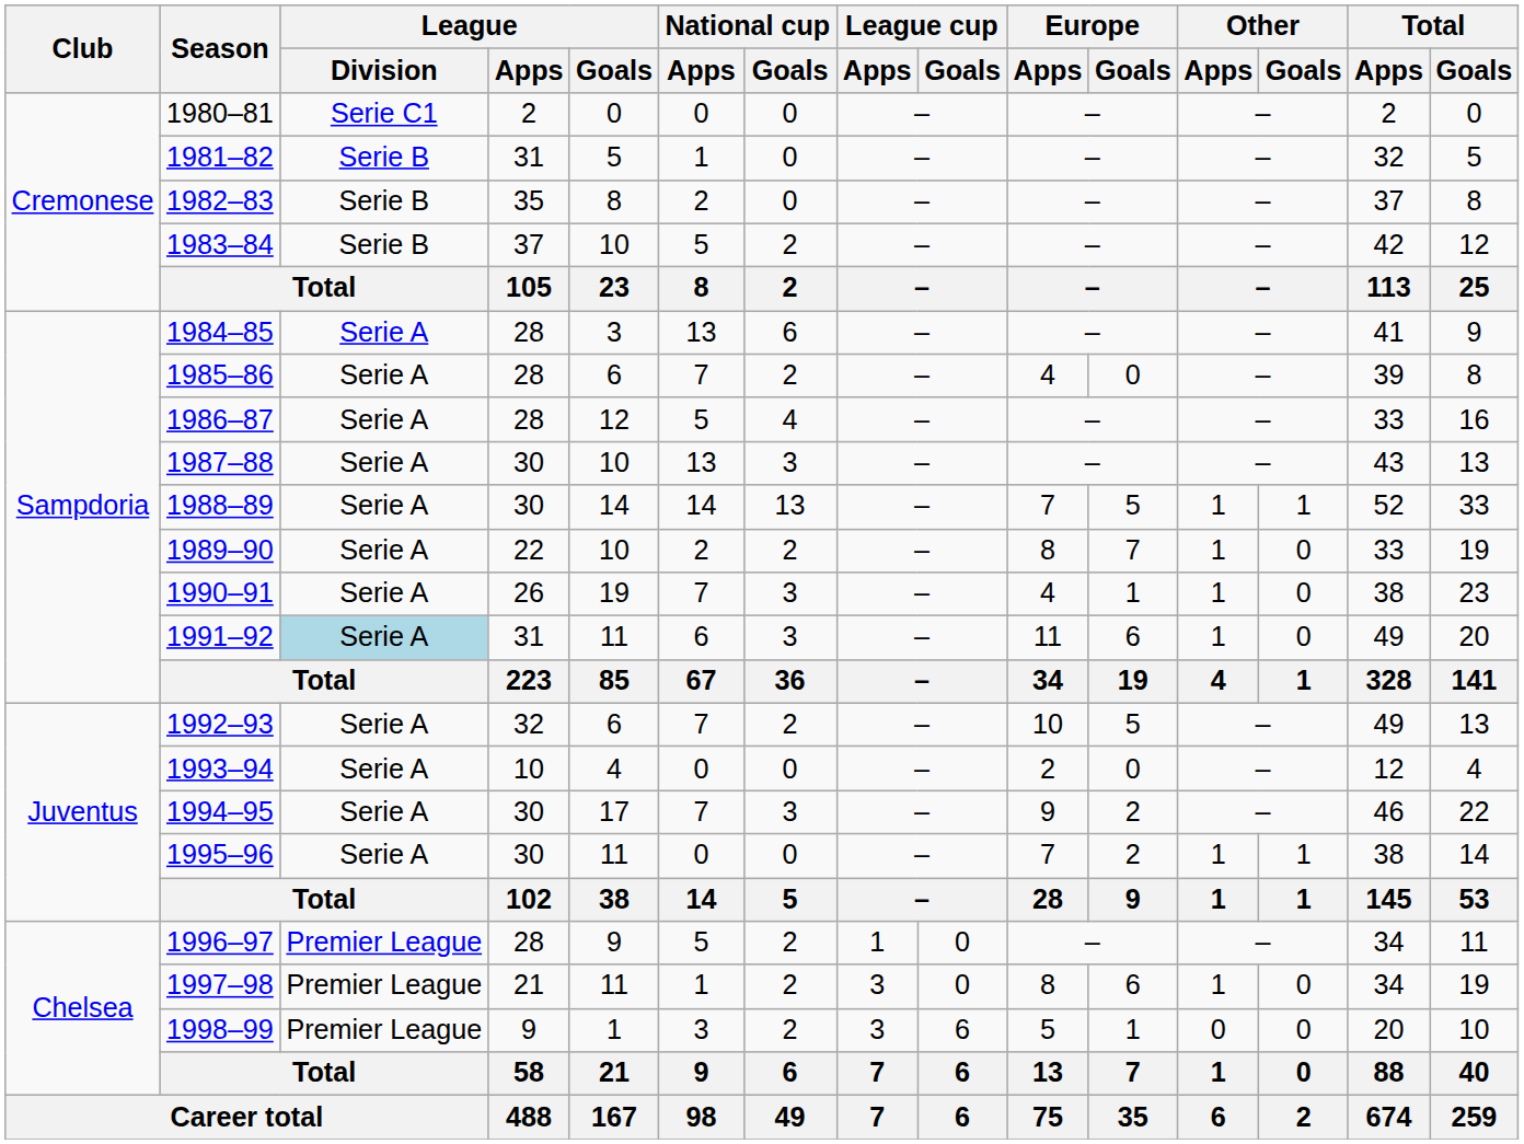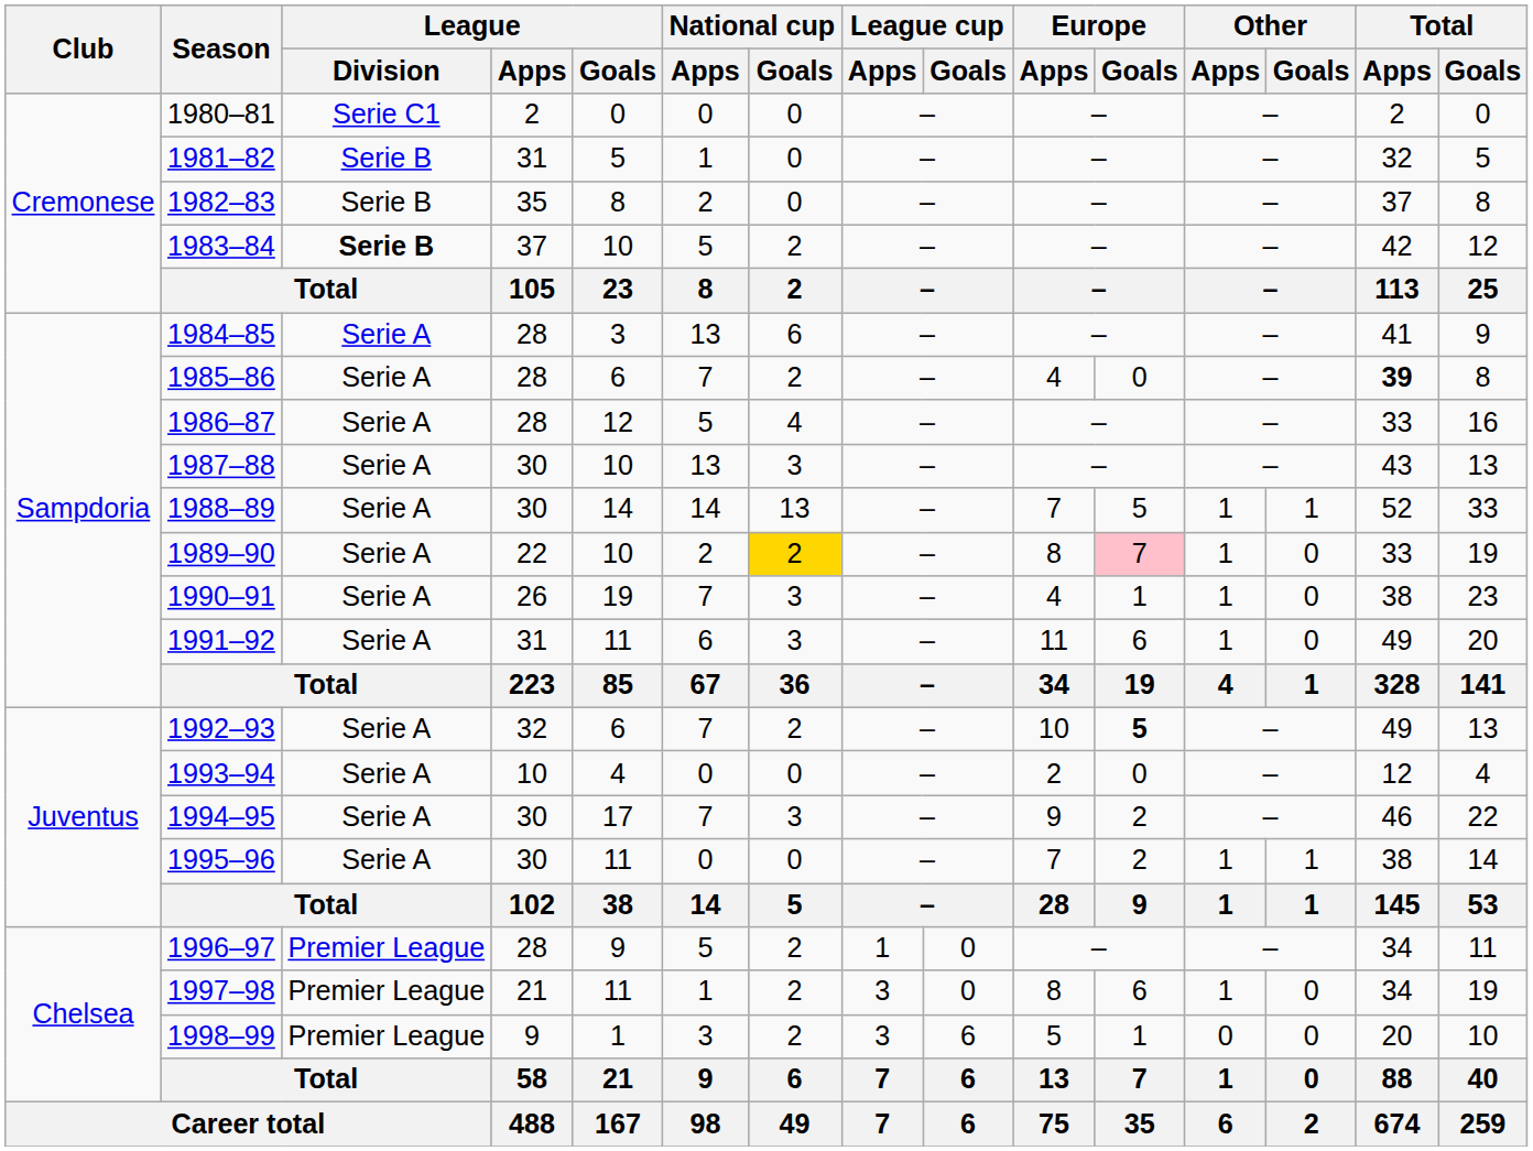1983–84 | League / Division: normal -> bold
1985–86 | Total / Apps: normal -> bold
1989–90 | National cup / Goals: no background -> gold background
1989–90 | Europe / Goals: no background -> pink background
1991–92 | League / Division: lightblue background -> no background
1992–93 | Europe / Goals: normal -> bold
